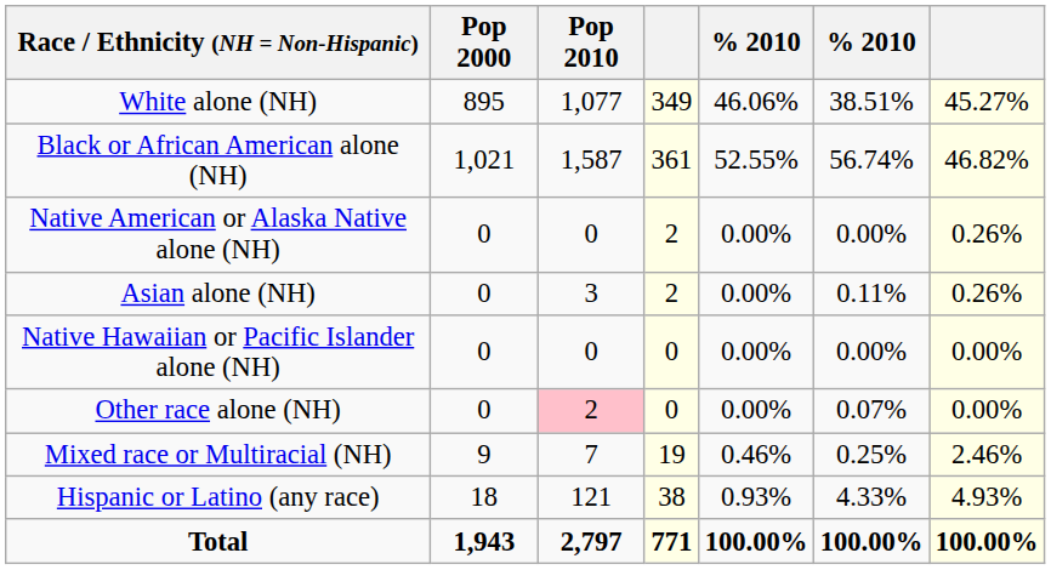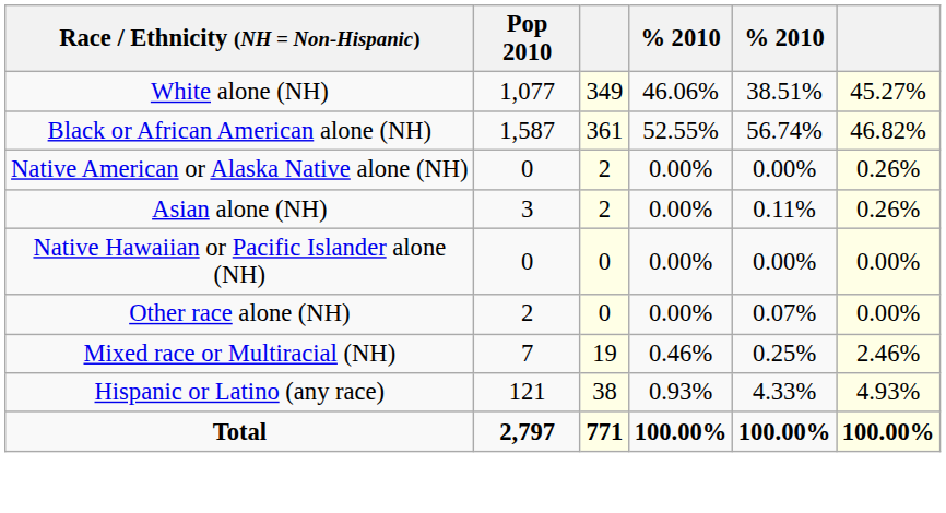- column: Pop 2000 | 895 | 1,021 | 0 | 0 | 0 | 0 | 9 | 18 | 1,943
Other race alone (NH) | Pop 2010: pink background -> no background
